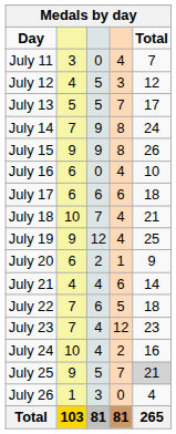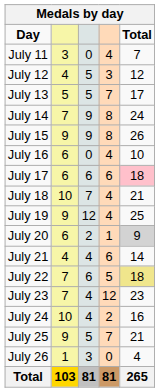July 17 | Total: no background -> pink background
July 20 | Total: no background -> lightgrey background
July 22 | Total: no background -> khaki background
July 25 | Total: lightgrey background -> no background
